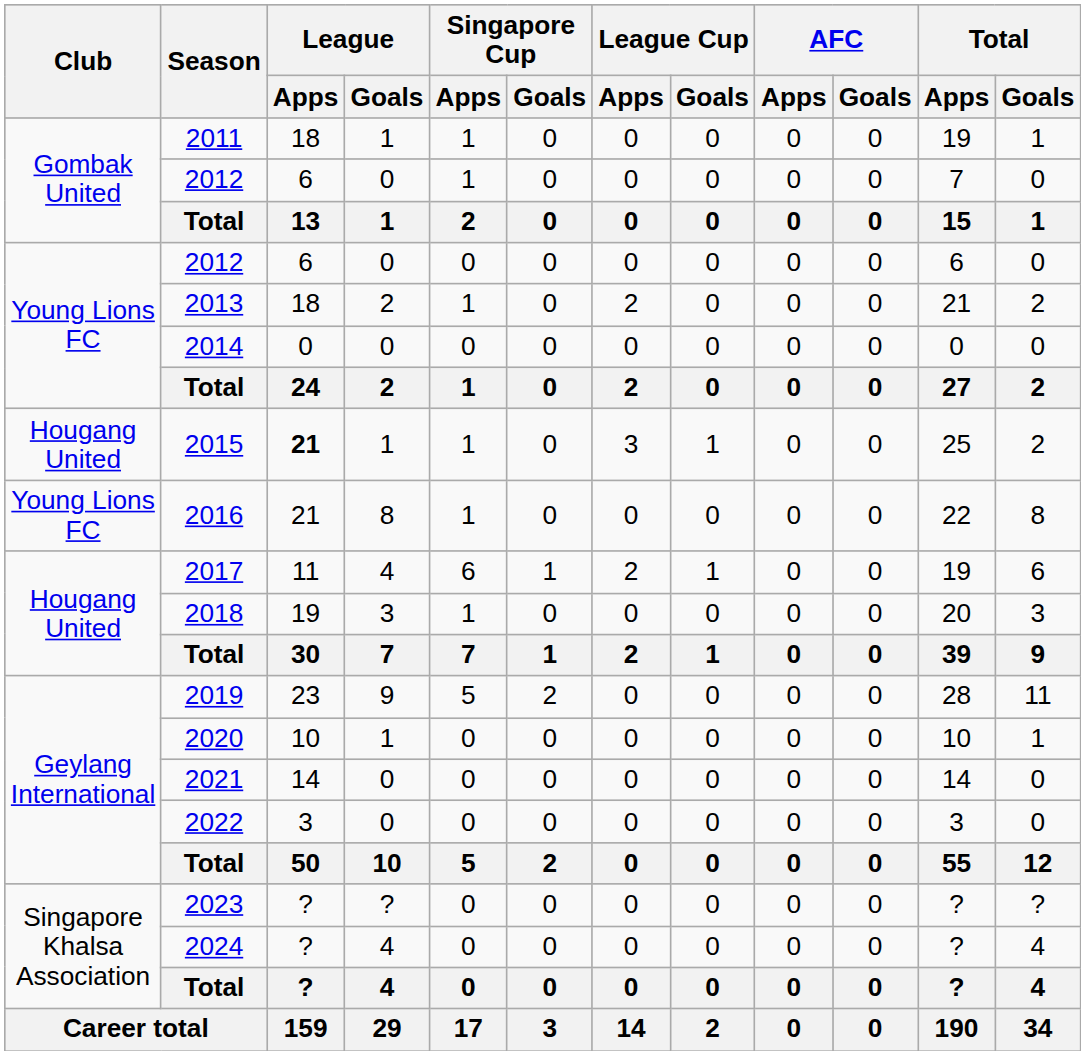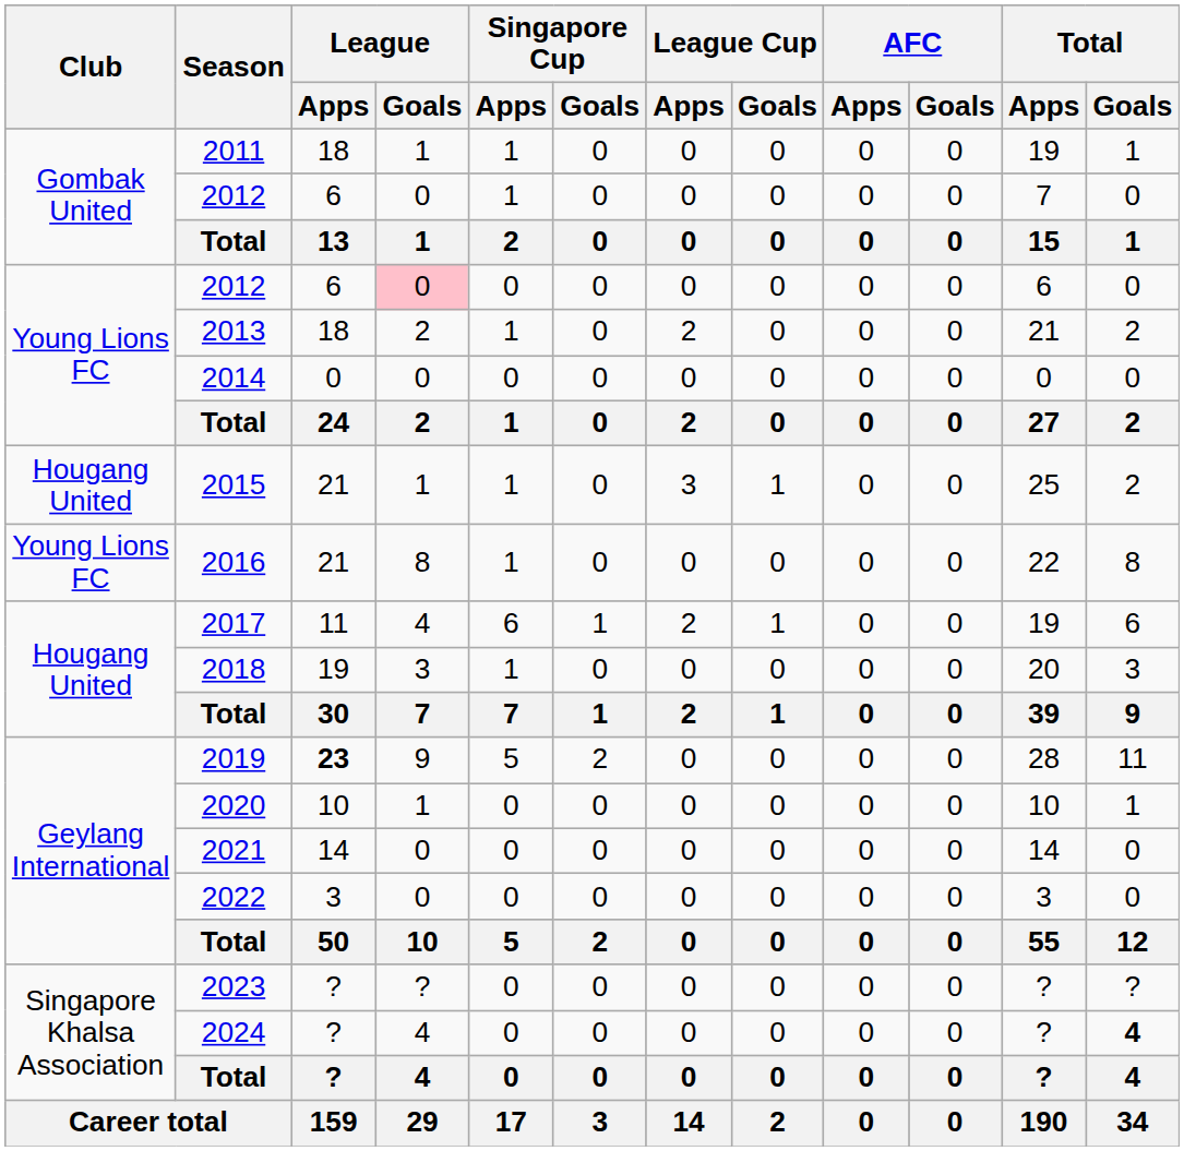Young Lions FC / 2012 | League / Goals: no background -> pink background
2015 | League / Apps: bold -> normal
2019 | League / Apps: normal -> bold
2024 | Total / Goals: normal -> bold
